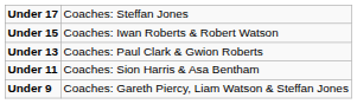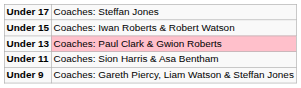Under 13 | column 2: no background -> pink background
